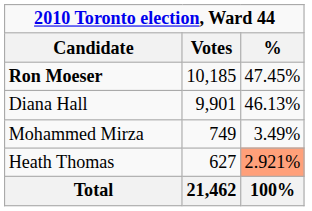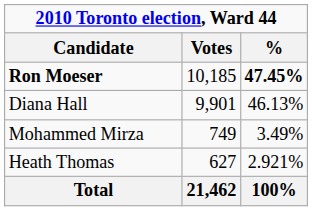Ron Moeser | %: normal -> bold
Heath Thomas | %: lightsalmon background -> no background
